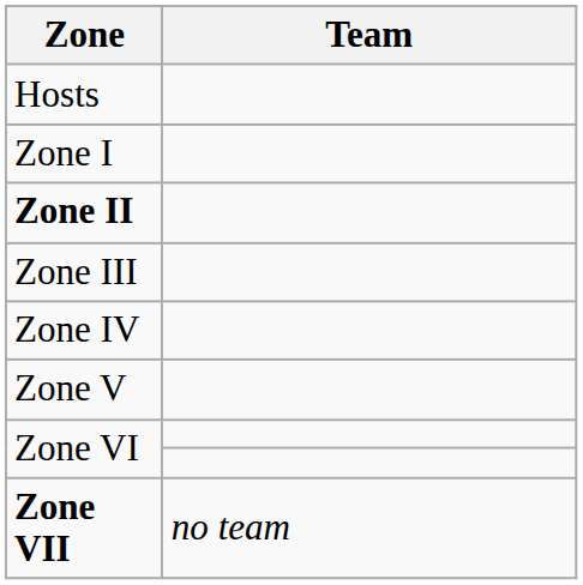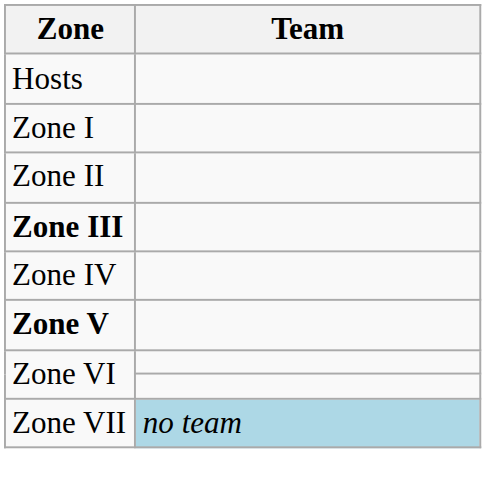row 4 | Zone: bold -> normal
row 5 | Zone: normal -> bold
row 7 | Zone: normal -> bold
row 10 | Zone: bold -> normal
row 10 | Team: no background -> lightblue background
